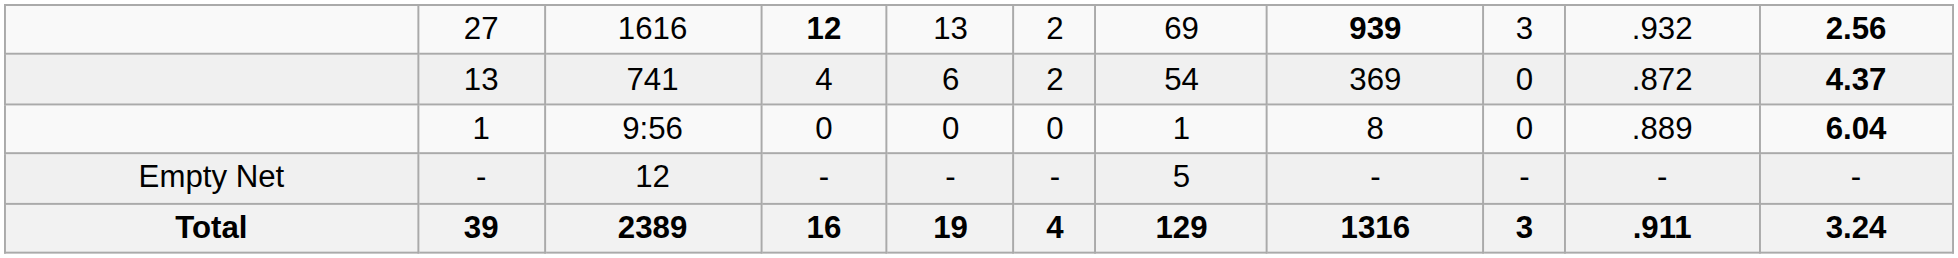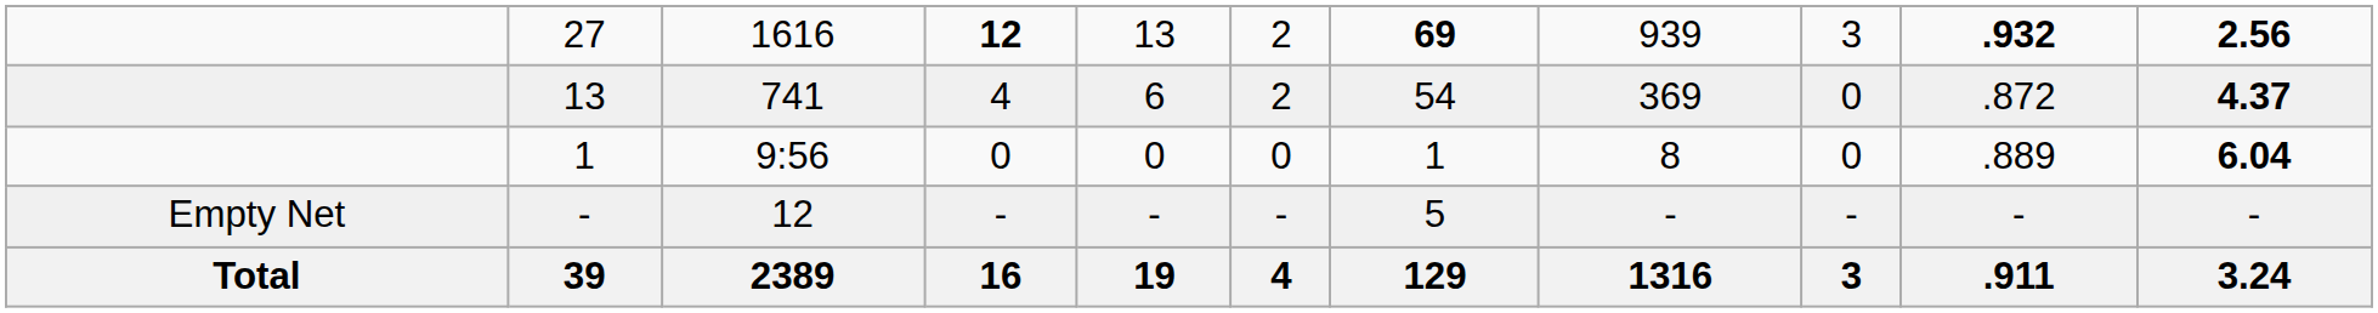27 | column 7: normal -> bold
27 | column 8: bold -> normal
27 | column 10: normal -> bold
